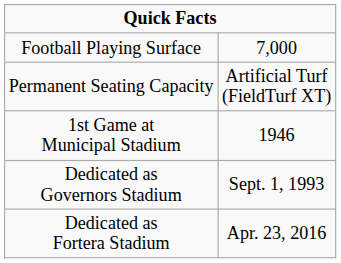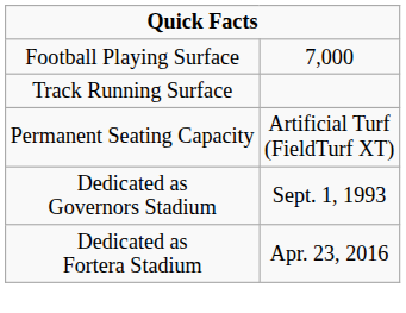+ row: Track Running Surface
- row: 1st Game at Municipal Stadium | 1946
